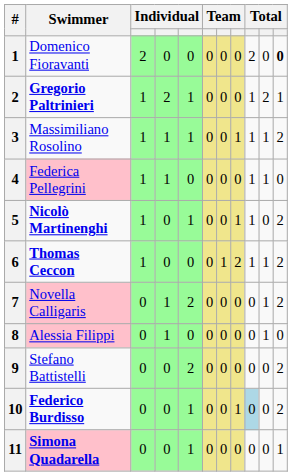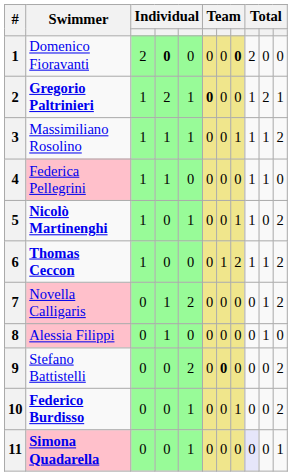Domenico Fioravanti | column 4: normal -> bold
Domenico Fioravanti | column 8: normal -> bold
Domenico Fioravanti | column 11: bold -> normal
Gregorio Paltrinieri | column 6: normal -> bold
Stefano Battistelli | column 7: normal -> bold
Federico Burdisso | column 9: lightblue background -> no background
Simona Quadarella | column 9: no background -> lavender background
